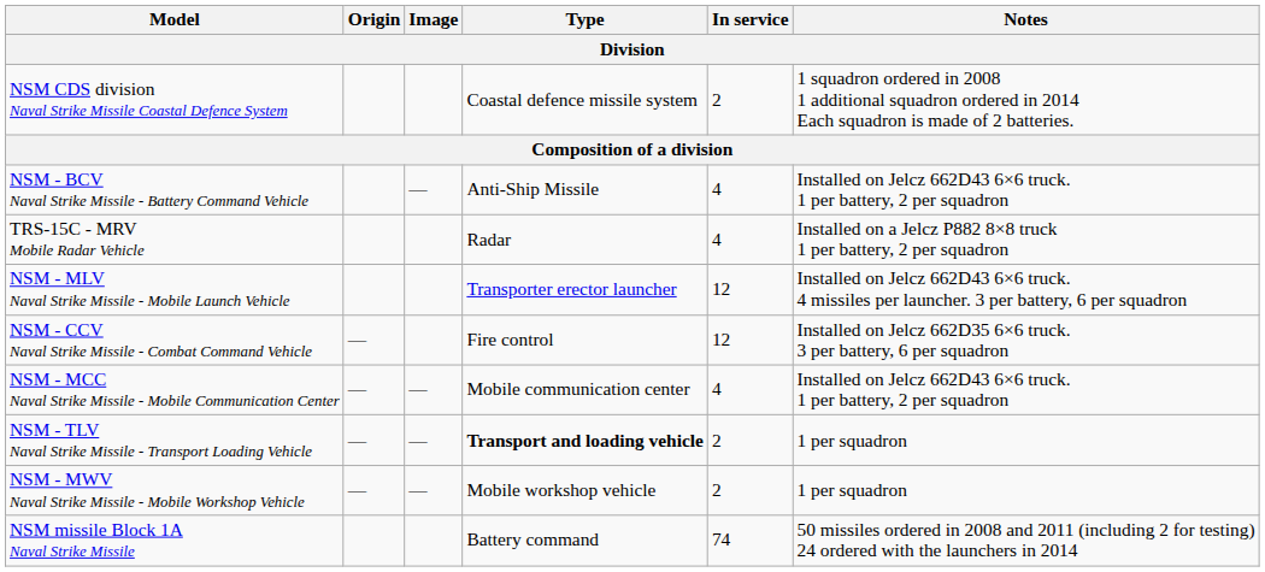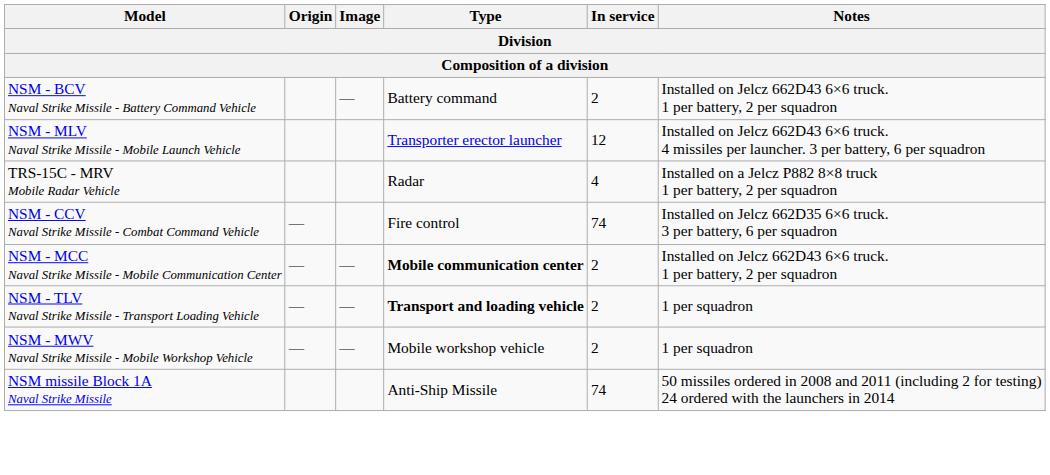- row: NSM CDS division Naval Strike Missile Coastal Defence System | Coastal defence missile system | 2 | 1 squadron ordered in 2008 1 additional squadron ordered in 2014 Each squadron is made of 2 batteries.
NSM - BCV Naval Strike Missile - Battery Command Vehicle | Type: Anti-Ship Missile -> Battery command
NSM - BCV Naval Strike Missile - Battery Command Vehicle | In service: 4 -> 2
rows swapped: TRS-15C - MRV Mobile Radar Vehicle <-> NSM - MLV Naval Strike Missile - Mobile Launch Vehicle
NSM - CCV Naval Strike Missile - Combat Command Vehicle | In service: 12 -> 74
NSM - MCC Naval Strike Missile - Mobile Communication Center | Type: normal -> bold
NSM - MCC Naval Strike Missile - Mobile Communication Center | In service: 4 -> 2
NSM missile Block 1A Naval Strike Missile | Type: Battery command -> Anti-Ship Missile
